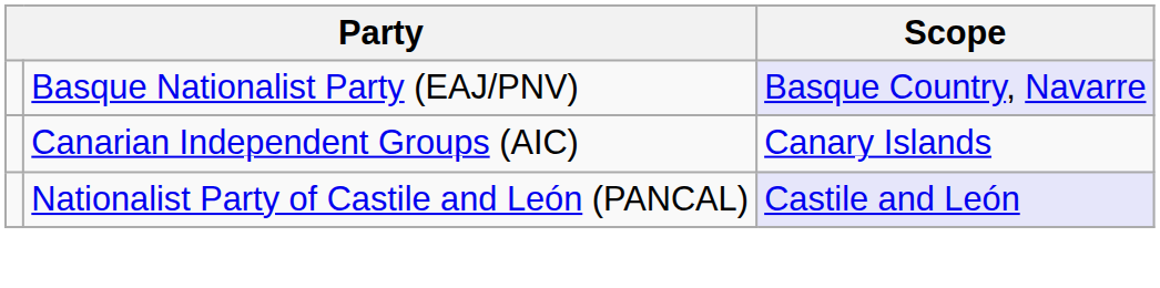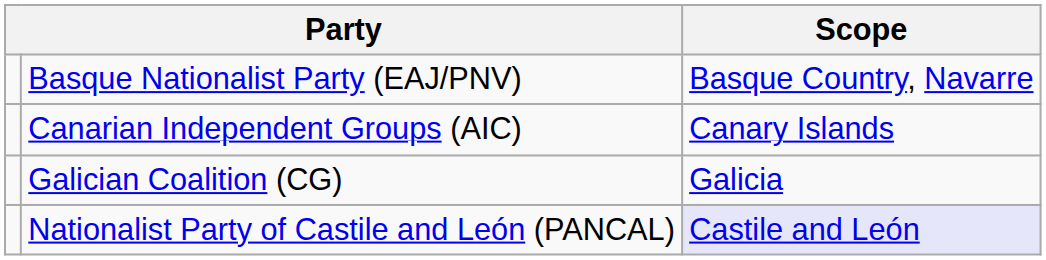Basque Nationalist Party (EAJ/PNV) | Scope: lavender background -> no background
+ row: Galician Coalition (CG) | Galicia
